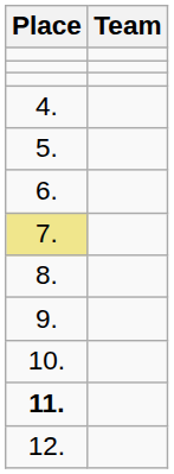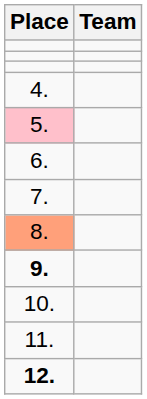row 6 | Place: no background -> pink background
row 8 | Place: khaki background -> no background
row 9 | Place: no background -> lightsalmon background
row 10 | Place: normal -> bold
row 12 | Place: bold -> normal
row 13 | Place: normal -> bold
